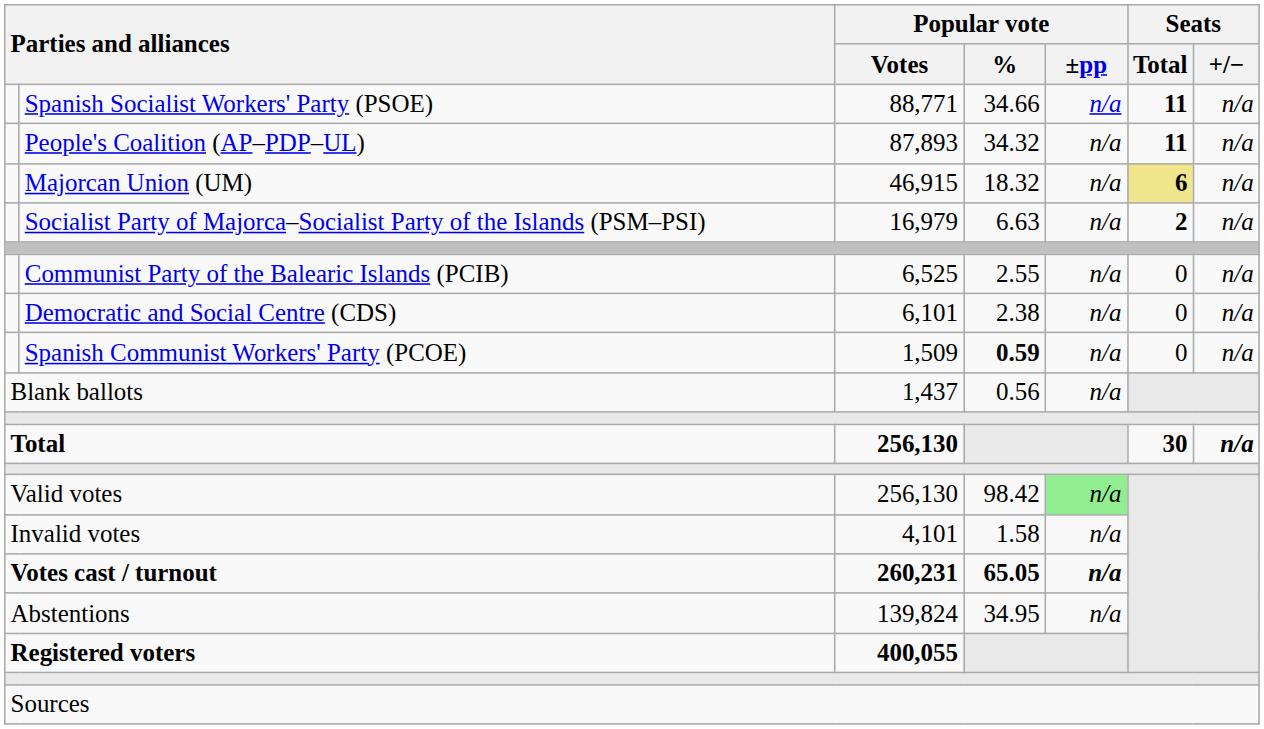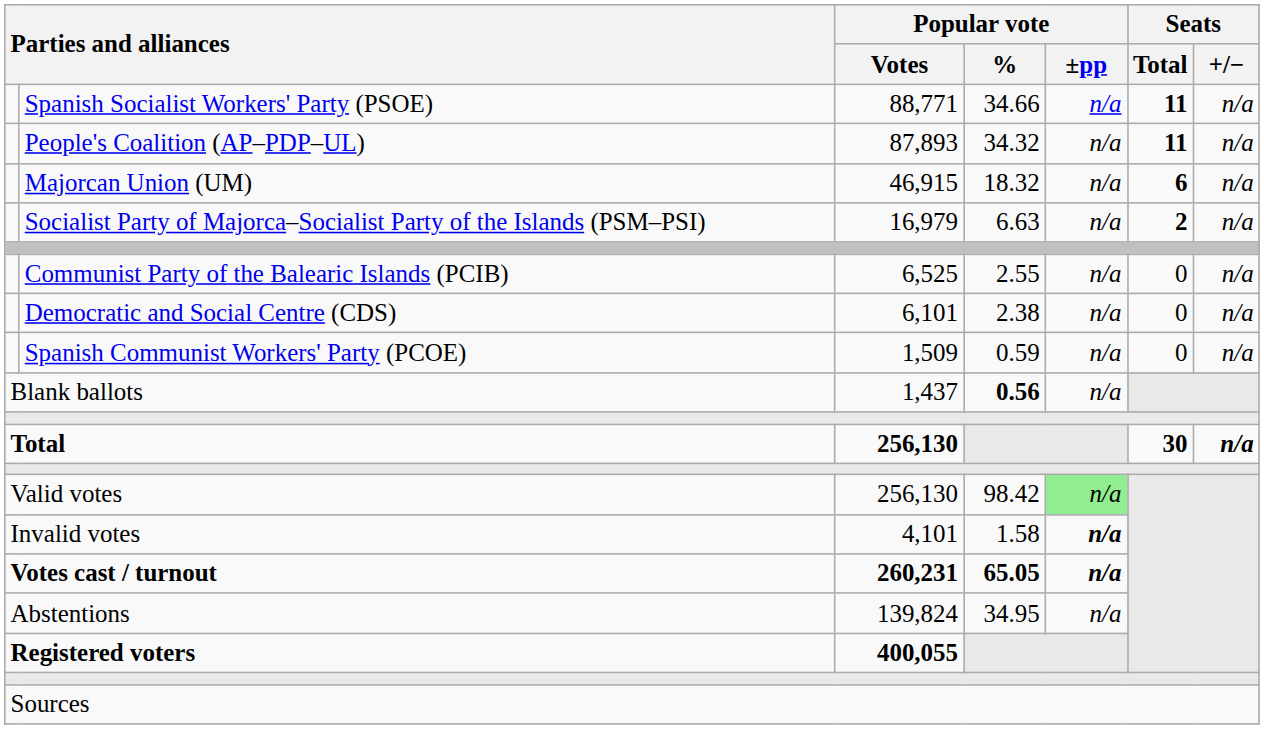Majorcan Union (UM) | Seats / Total: khaki background -> no background
Spanish Communist Workers' Party (PCOE) | Popular vote / %: bold -> normal
Blank ballots | Popular vote / %: normal -> bold
Invalid votes | Popular vote / ±pp: normal -> bold
